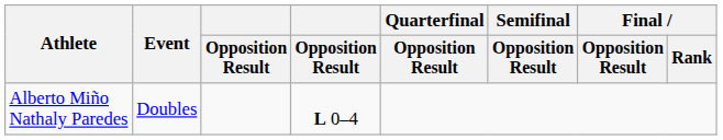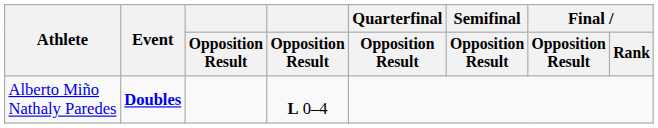Alberto Miño Nathaly Paredes | Event: normal -> bold
